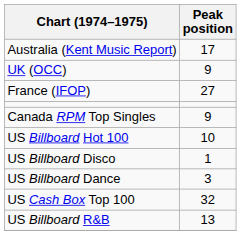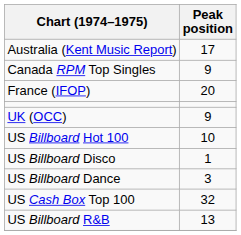row 3 | Chart (1974–1975): UK (OCC) -> Canada RPM Top Singles
row 4 | Peak position: 27 -> 20
row 6 | Chart (1974–1975): Canada RPM Top Singles -> UK (OCC)
